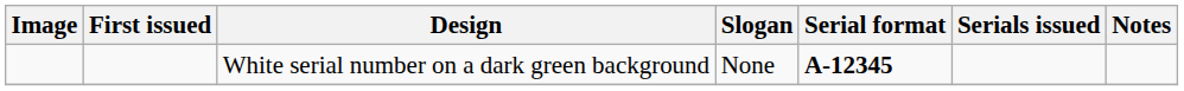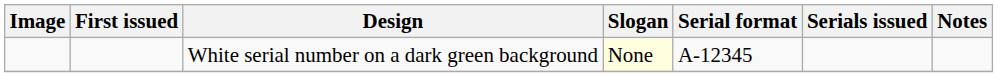White serial number on a dark green background | Slogan: no background -> lightyellow background
White serial number on a dark green background | Serial format: bold -> normal
